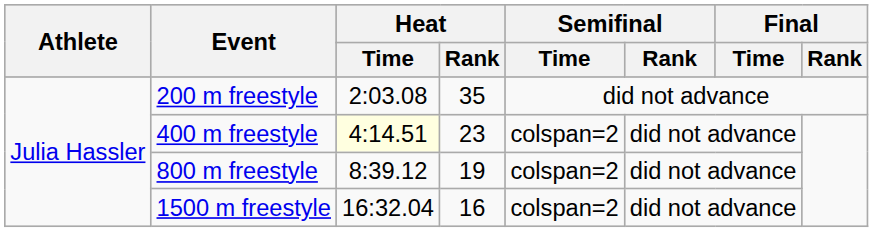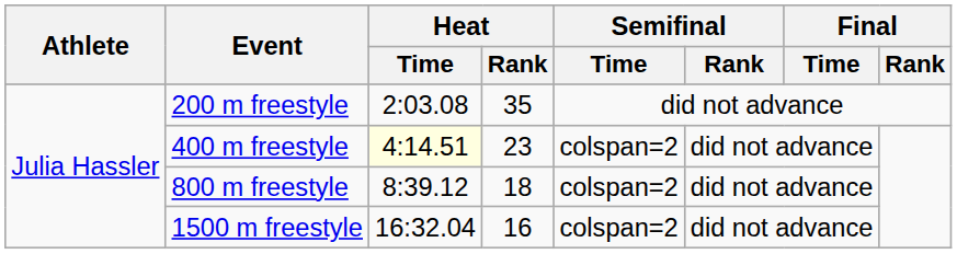800 m freestyle | Heat / Rank: 19 -> 18
